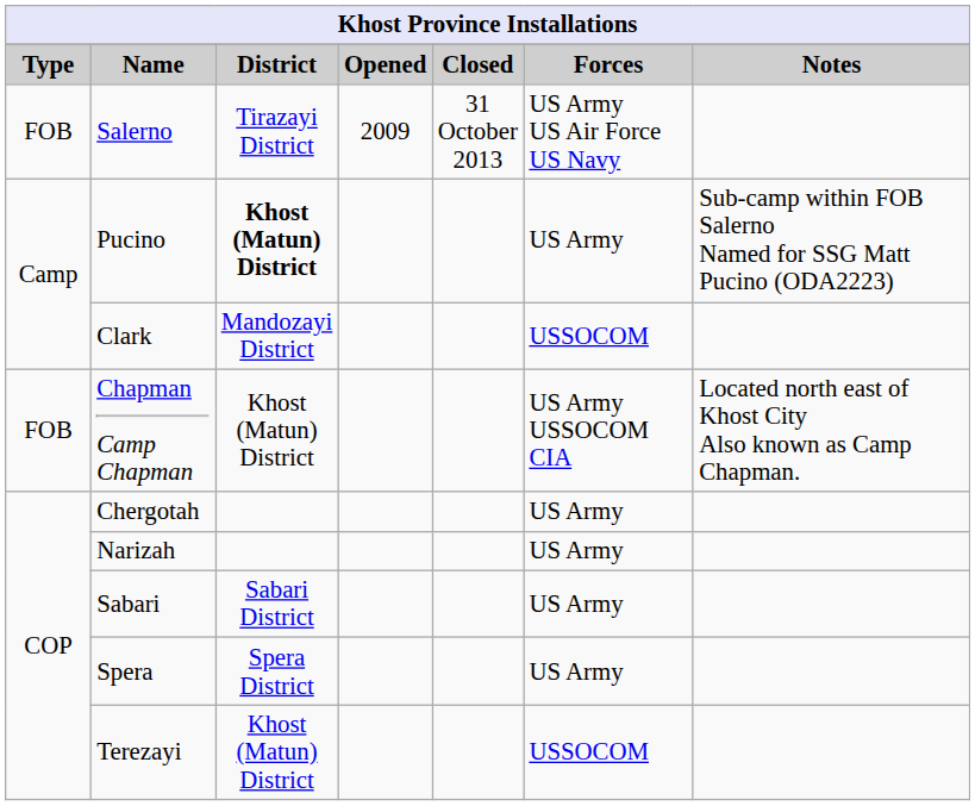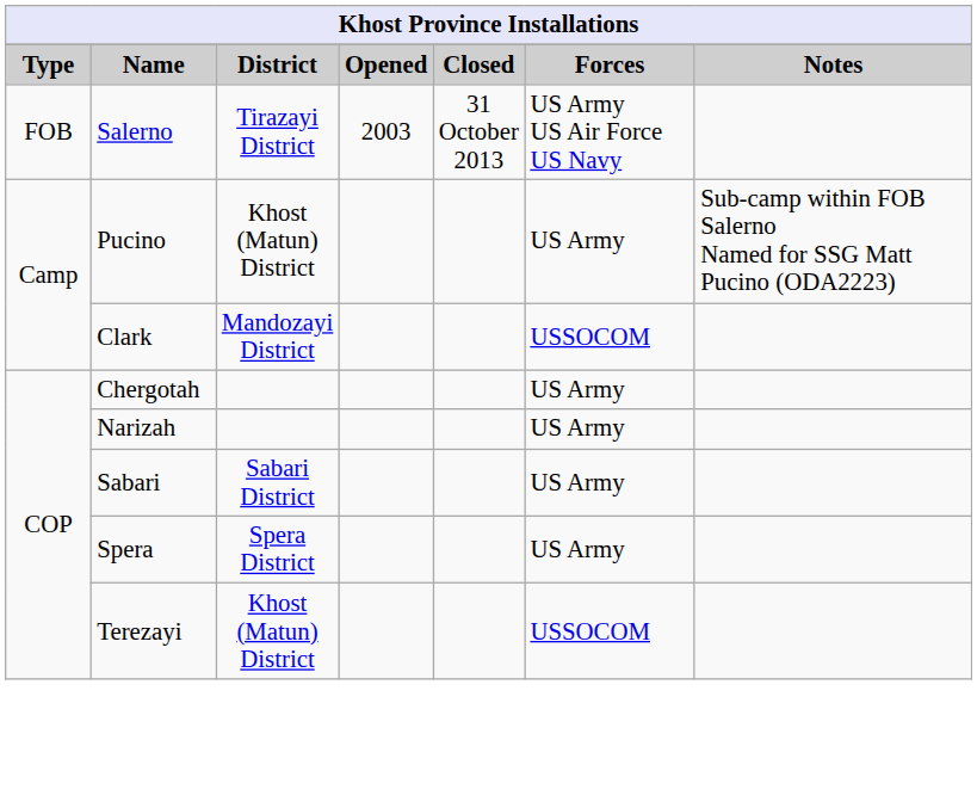Salerno | Opened: 2009 -> 2003
Pucino | District: bold -> normal
- row: FOB | Chapman Camp Chapman | Khost (Matun) District | US Army USSOCOM CIA | Located north east of Khost City Also known as Camp Chapman.
